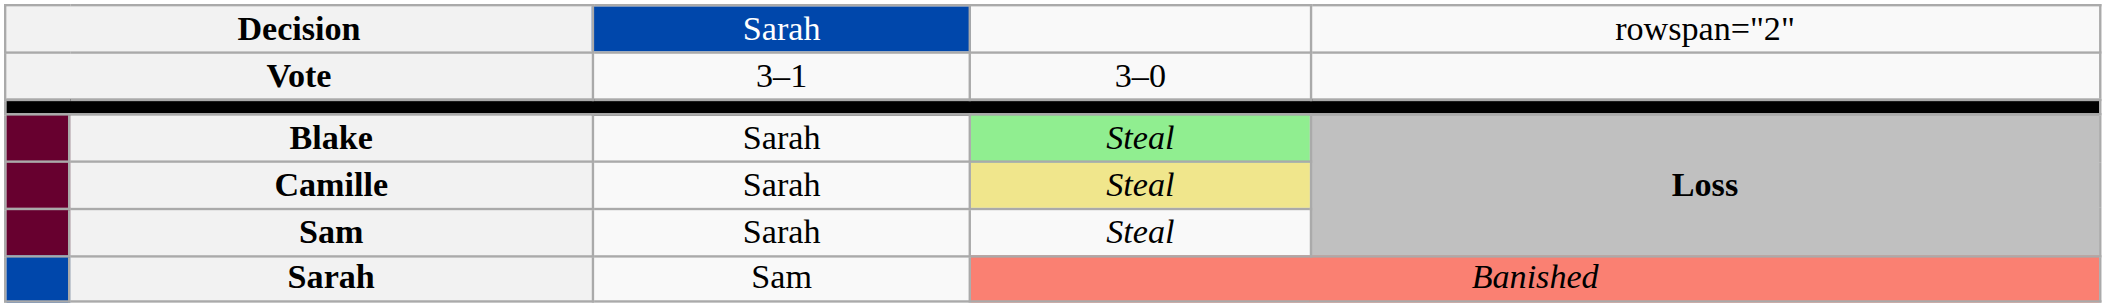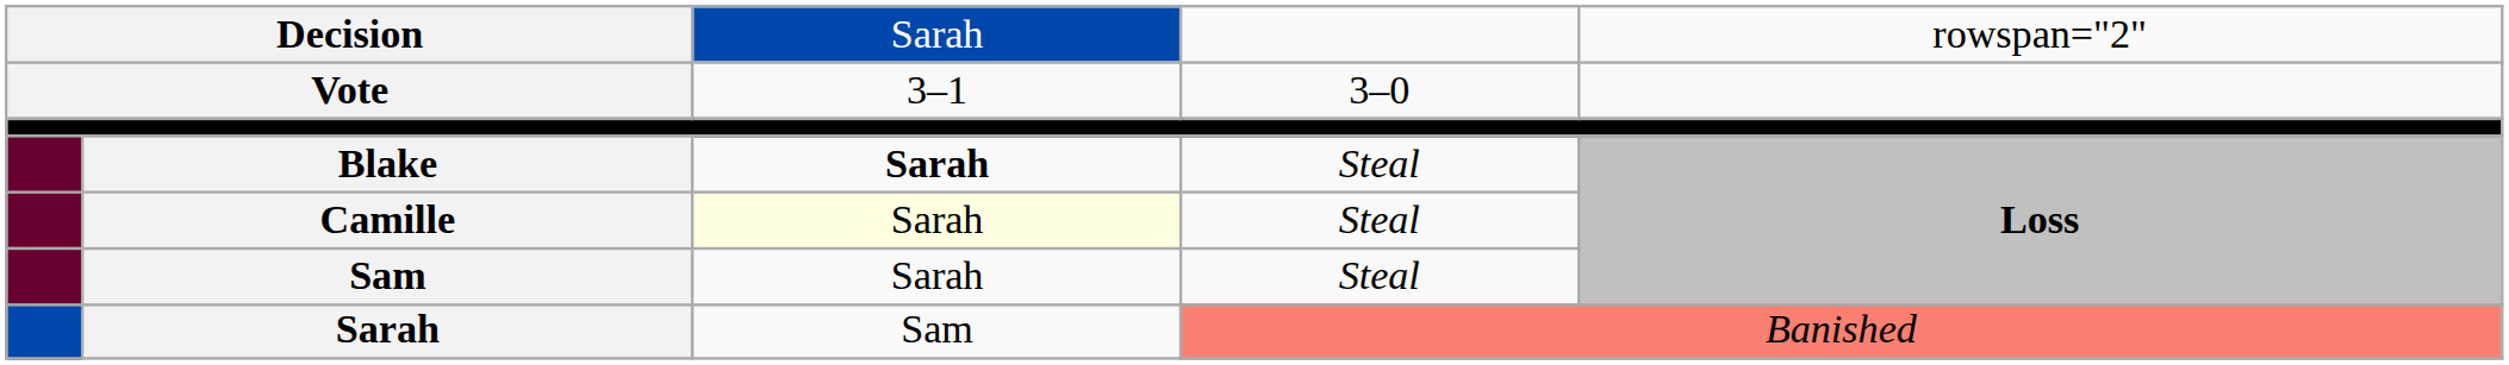Blake | column 3: normal -> bold
Blake | column 4: lightgreen background -> no background
Camille | column 3: no background -> lightyellow background
Camille | column 4: khaki background -> no background
